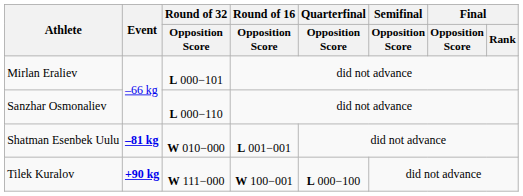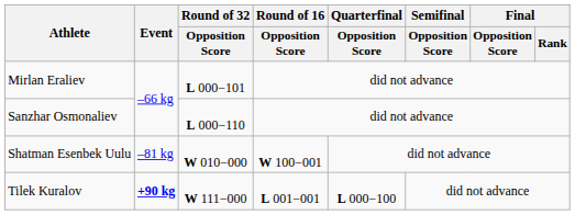Shatman Esenbek Uulu | Event: bold -> normal
Shatman Esenbek Uulu | Round of 16 / Opposition Score: L 001−001 -> W 100−001
Tilek Kuralov | Round of 16 / Opposition Score: W 100−001 -> L 001−001
